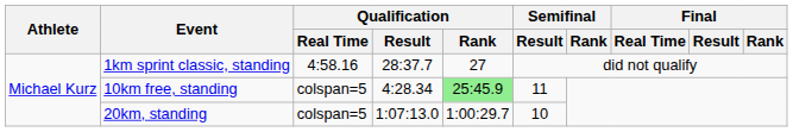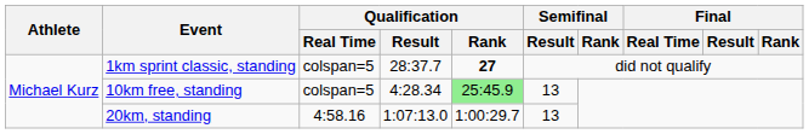1km sprint classic, standing | Qualification / Real Time: 4:58.16 -> colspan=5
1km sprint classic, standing | Qualification / Rank: normal -> bold
10km free, standing | Semifinal / Result: 11 -> 13
20km, standing | Qualification / Real Time: colspan=5 -> 4:58.16
20km, standing | Semifinal / Result: 10 -> 13
